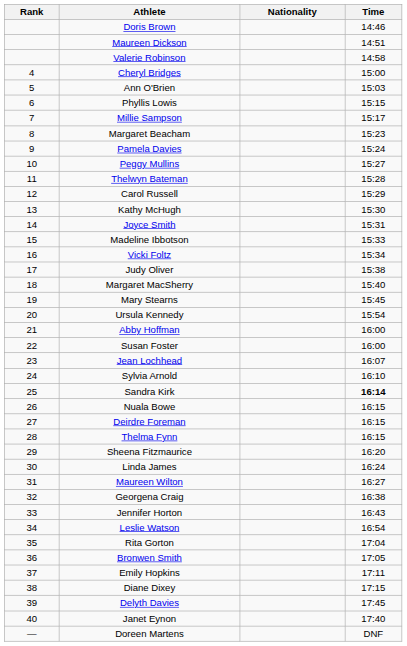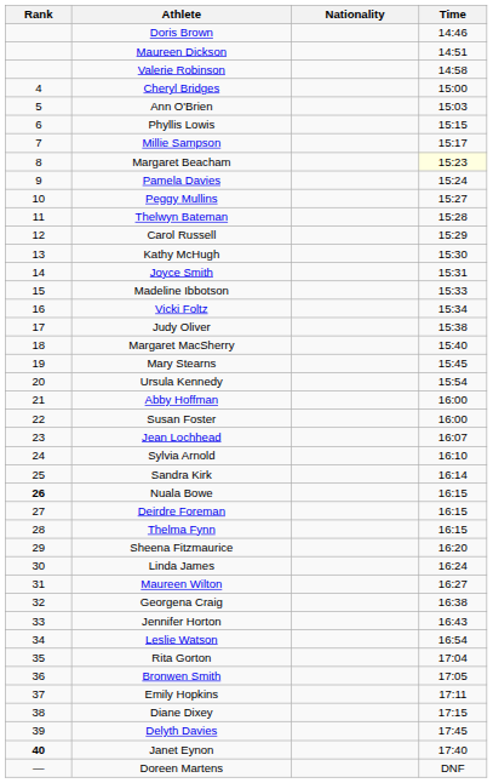Margaret Beacham | Time: no background -> lightyellow background
Sandra Kirk | Time: bold -> normal
Nuala Bowe | Rank: normal -> bold
Janet Eynon | Rank: normal -> bold
